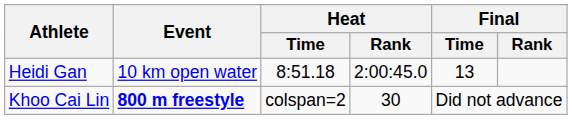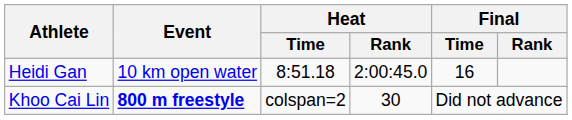Heidi Gan | Final / Time: 13 -> 16
